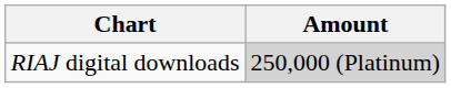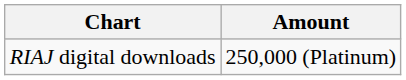RIAJ digital downloads | Amount: lightgrey background -> no background
